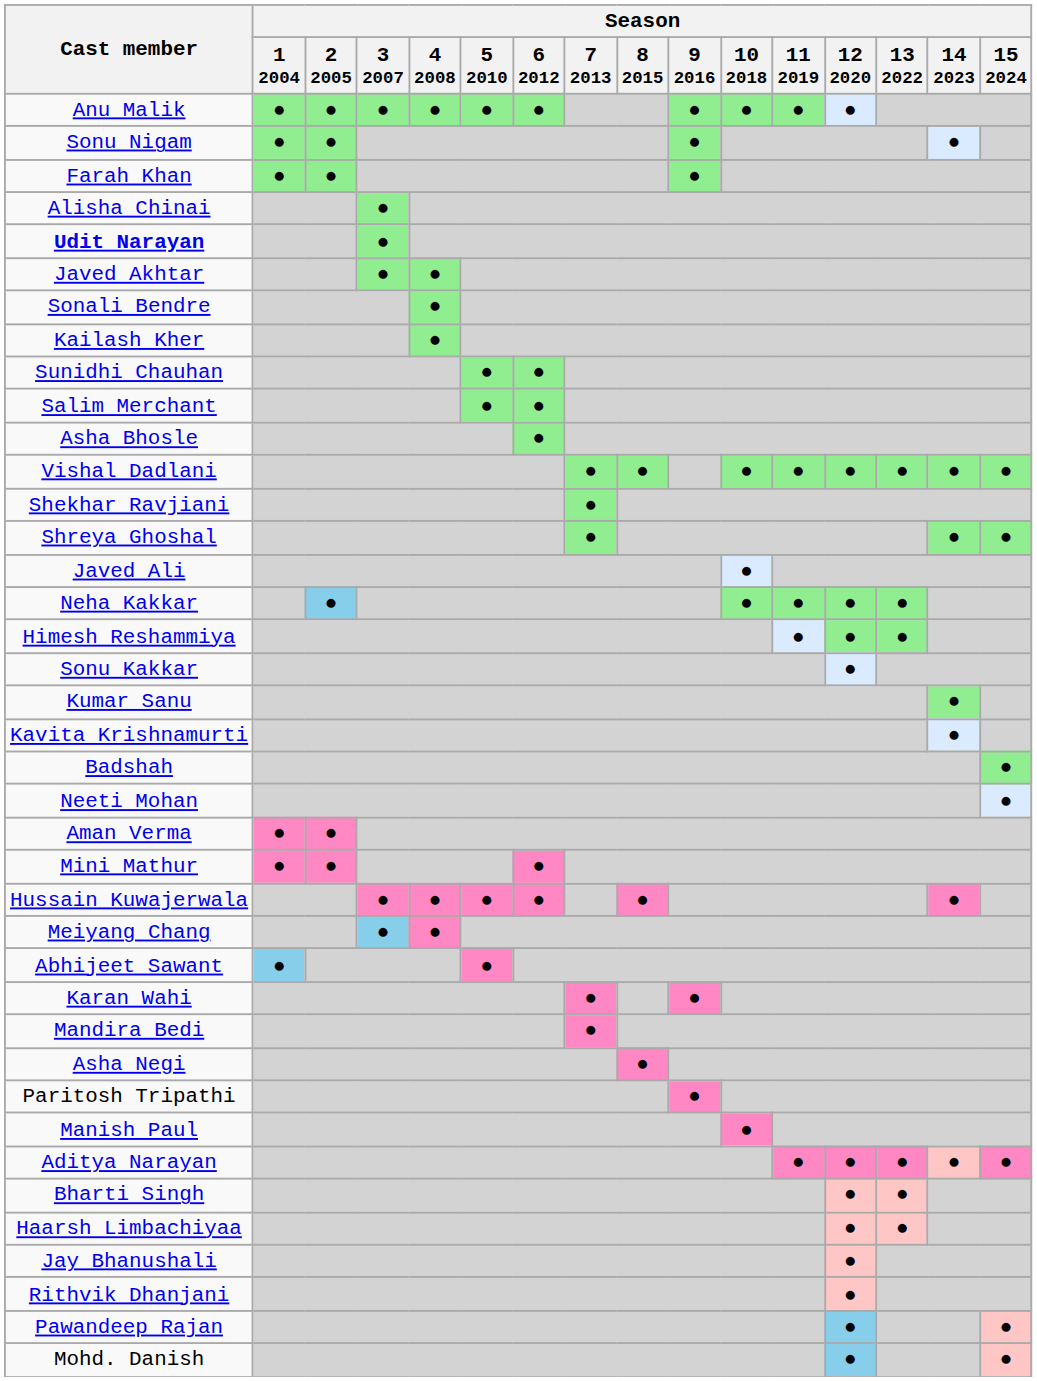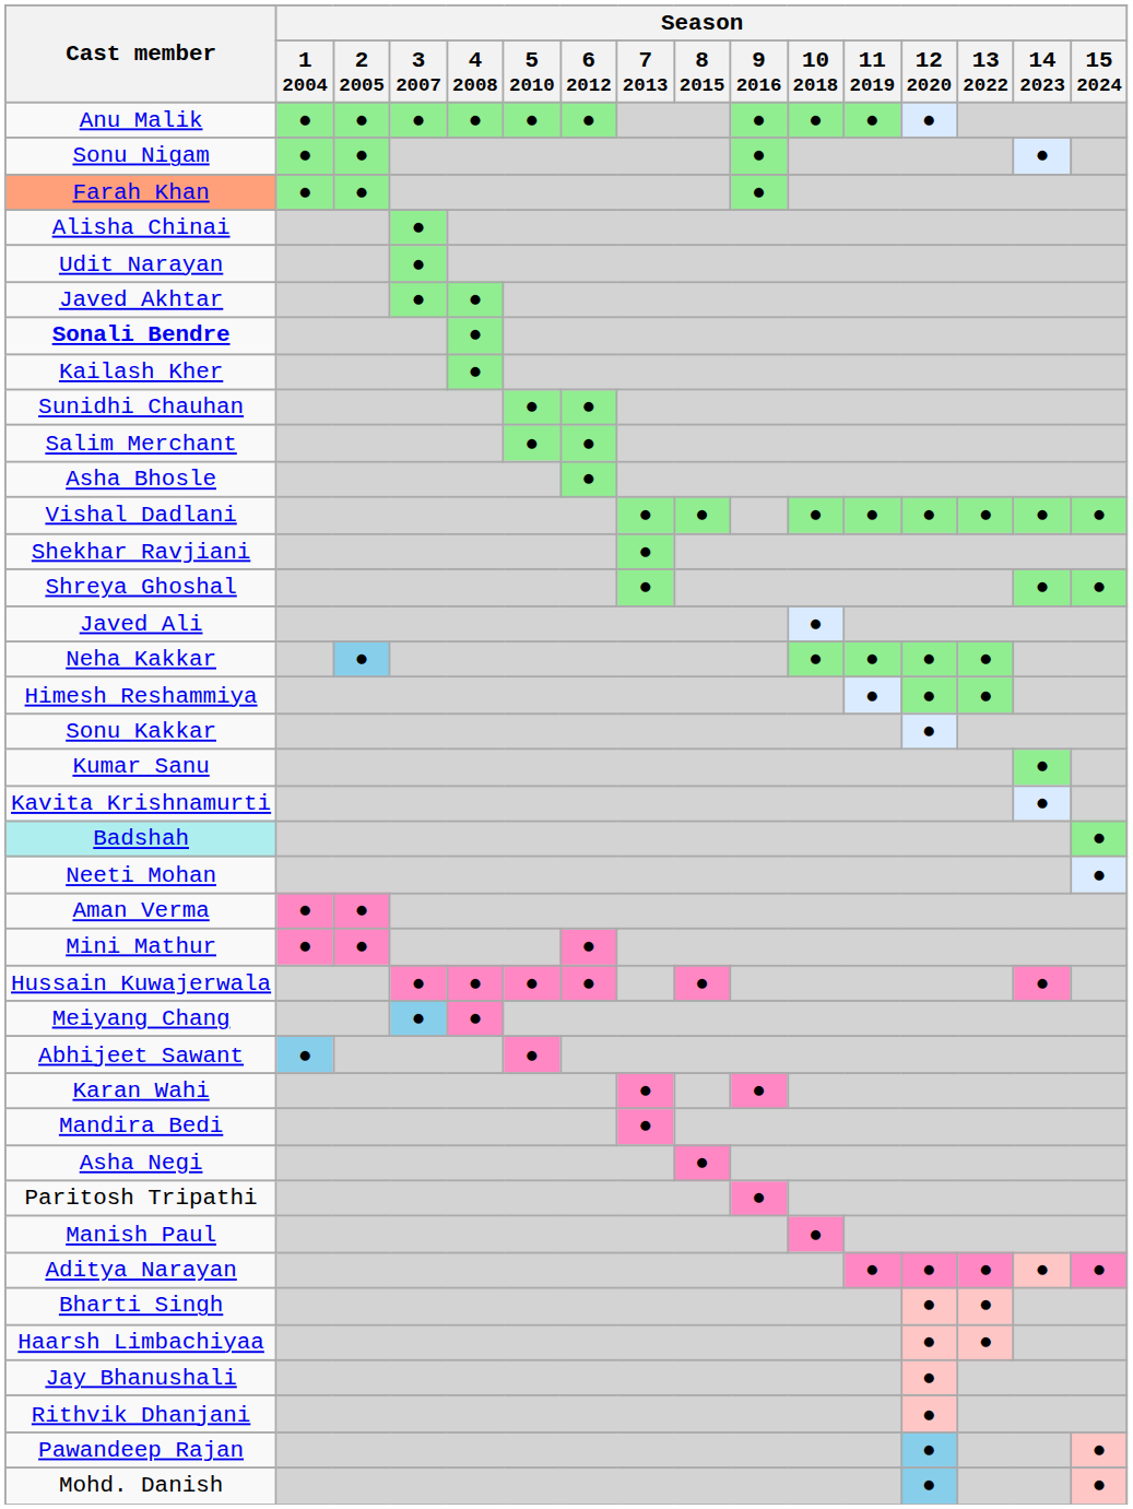Farah Khan | Cast member: no background -> lightsalmon background
Udit Narayan | Cast member: bold -> normal
Sonali Bendre | Cast member: normal -> bold
Badshah | Cast member: no background -> paleturquoise background
